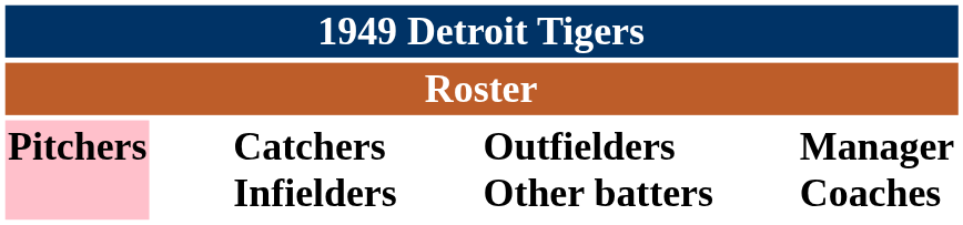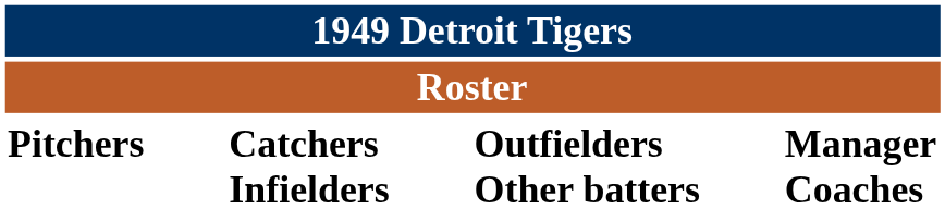Pitchers | column 1: pink background -> no background
